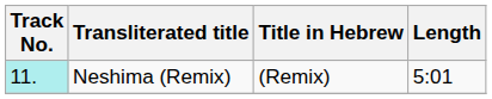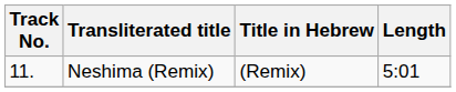Neshima (Remix) | Track No.: paleturquoise background -> no background
